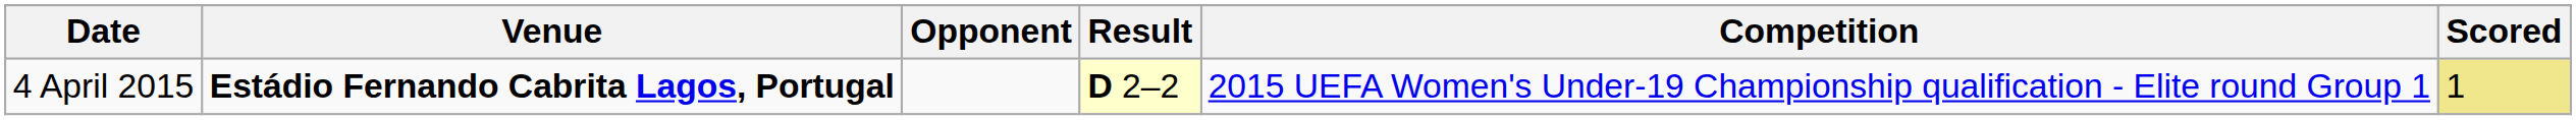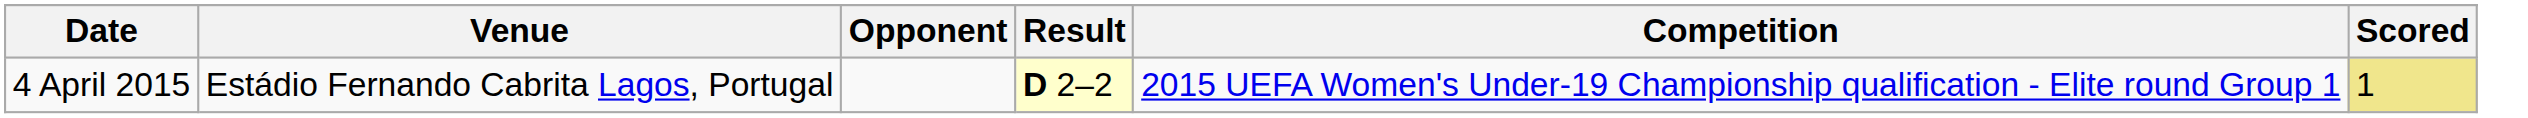4 April 2015 | Venue: bold -> normal
